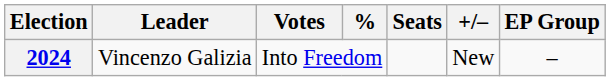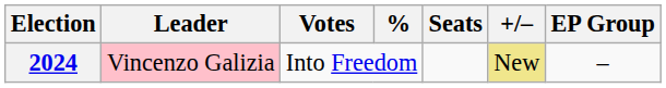2024 | Leader: no background -> pink background
2024 | +/–: no background -> khaki background
